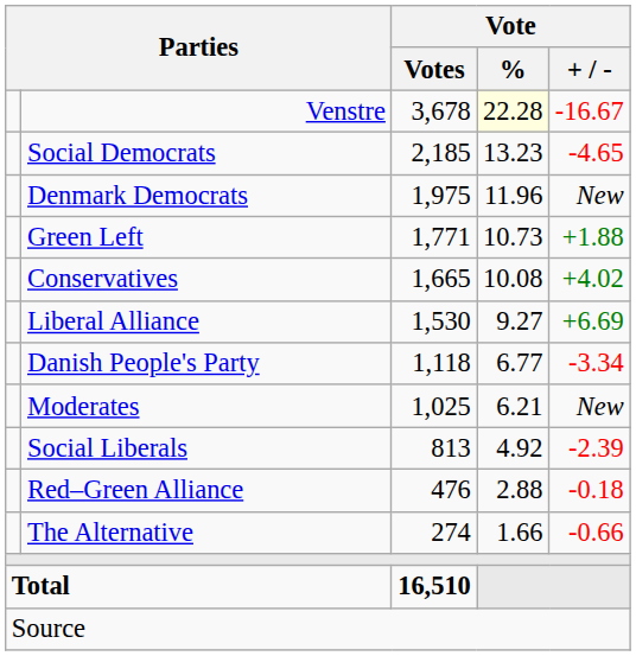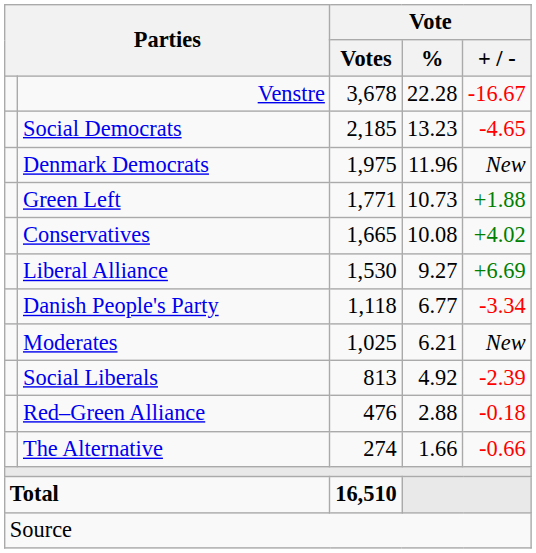Venstre | Vote / %: lightyellow background -> no background
